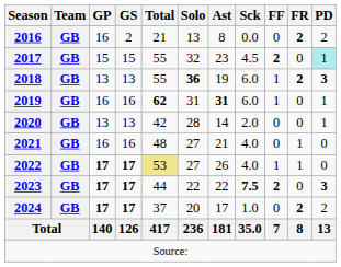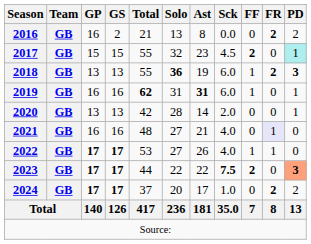2021 | FR: no background -> lavender background
2022 | Total: khaki background -> no background
2023 | PD: no background -> lightsalmon background
